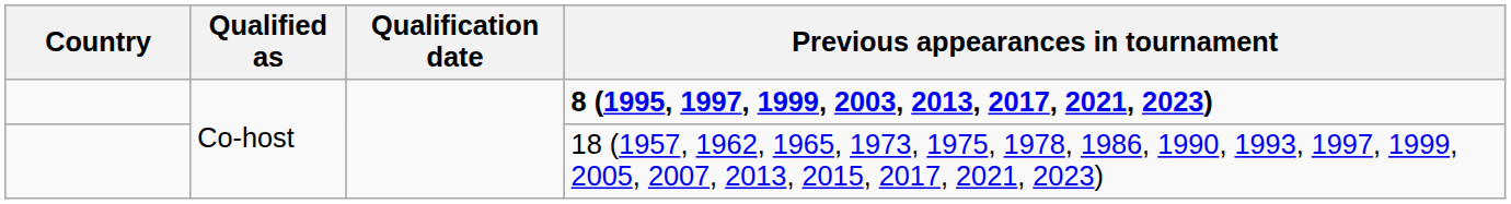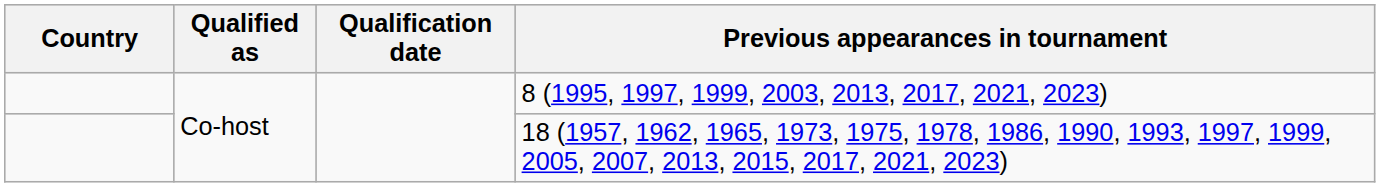8 (1995, 1997, 1999, 2003, 2013, 2017, 2021, 2023) | Previous appearances in tournament: bold -> normal
